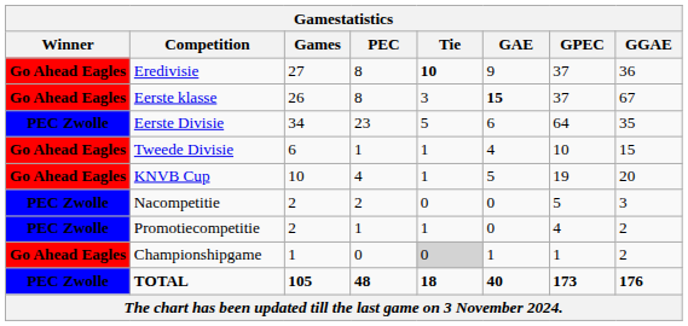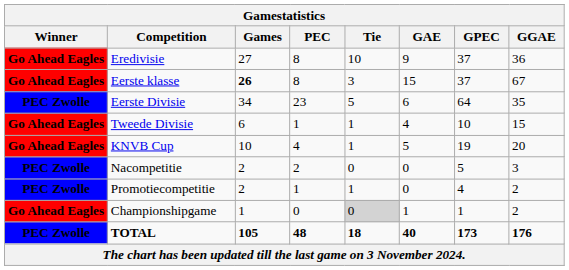Eredivisie | Tie: bold -> normal
Eerste klasse | Games: normal -> bold
Eerste klasse | GAE: bold -> normal
